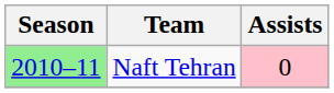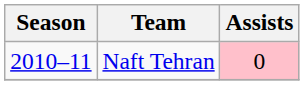Naft Tehran | Season: lightgreen background -> no background
